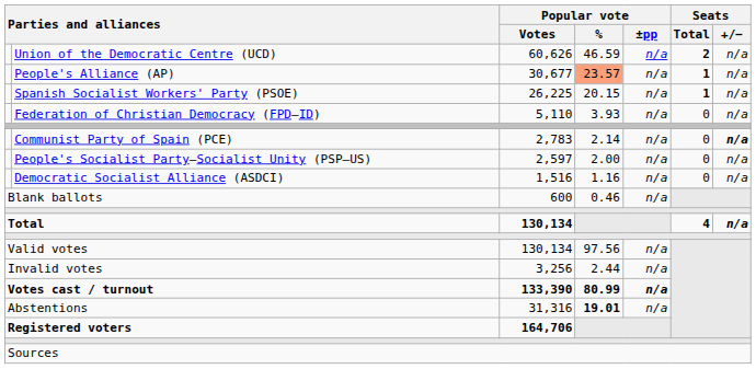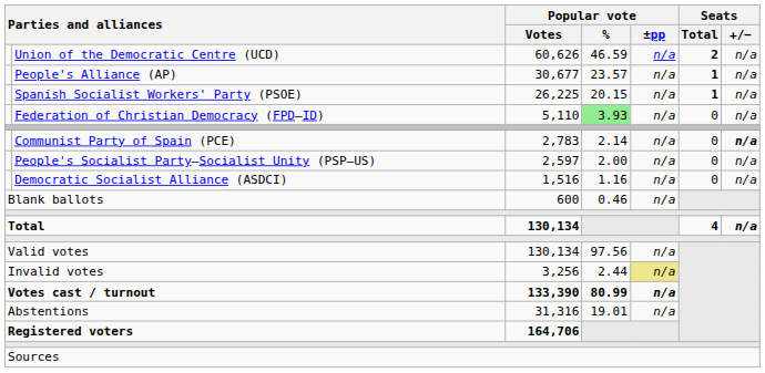People's Alliance (AP) | Popular vote / %: lightsalmon background -> no background
Federation of Christian Democracy (FPD–ID) | Popular vote / %: no background -> lightgreen background
Invalid votes | Popular vote / ±pp: no background -> khaki background
Abstentions | Popular vote / %: bold -> normal
